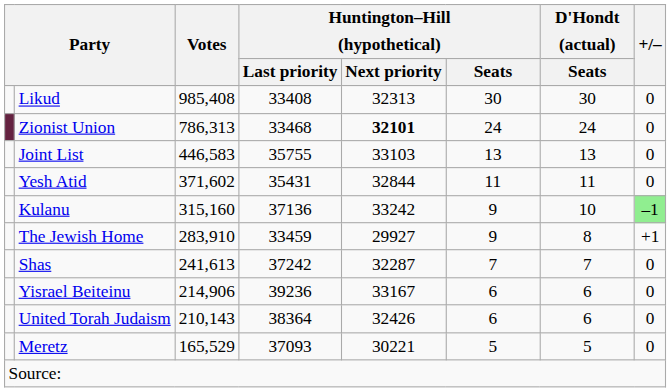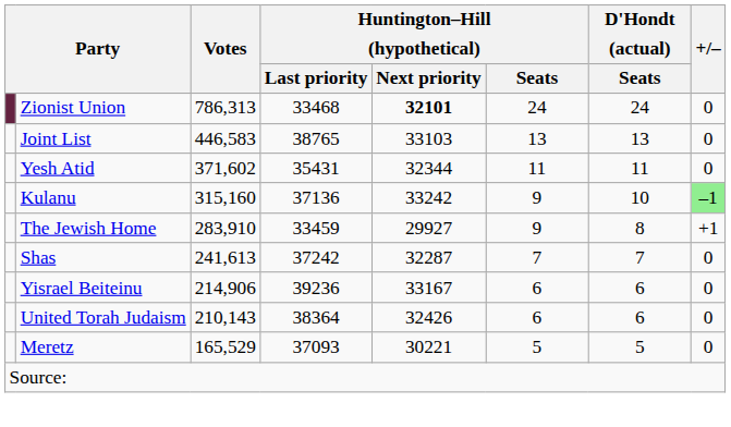- row: Likud | 985,408 | 33408 | 32313 | 30 | 30 | 0
Joint List | Huntington–Hill / (hypothetical) / Last priority: 35755 -> 38765
Yesh Atid | Huntington–Hill / (hypothetical) / Next priority: 32844 -> 32344
